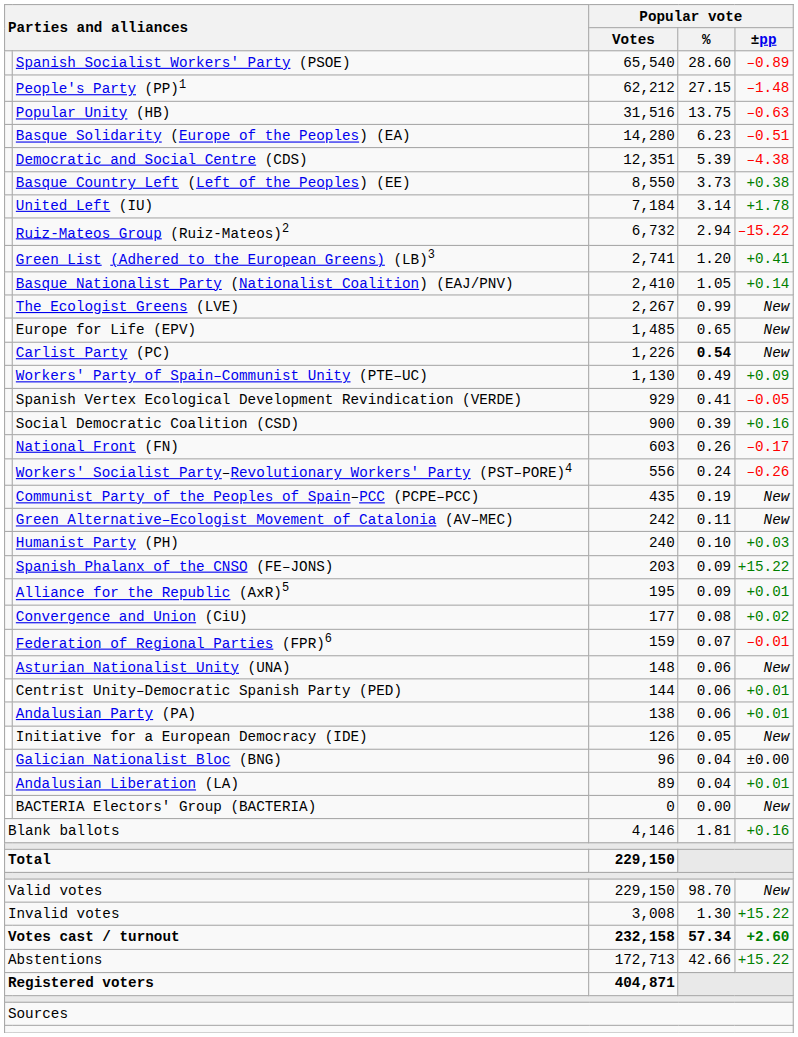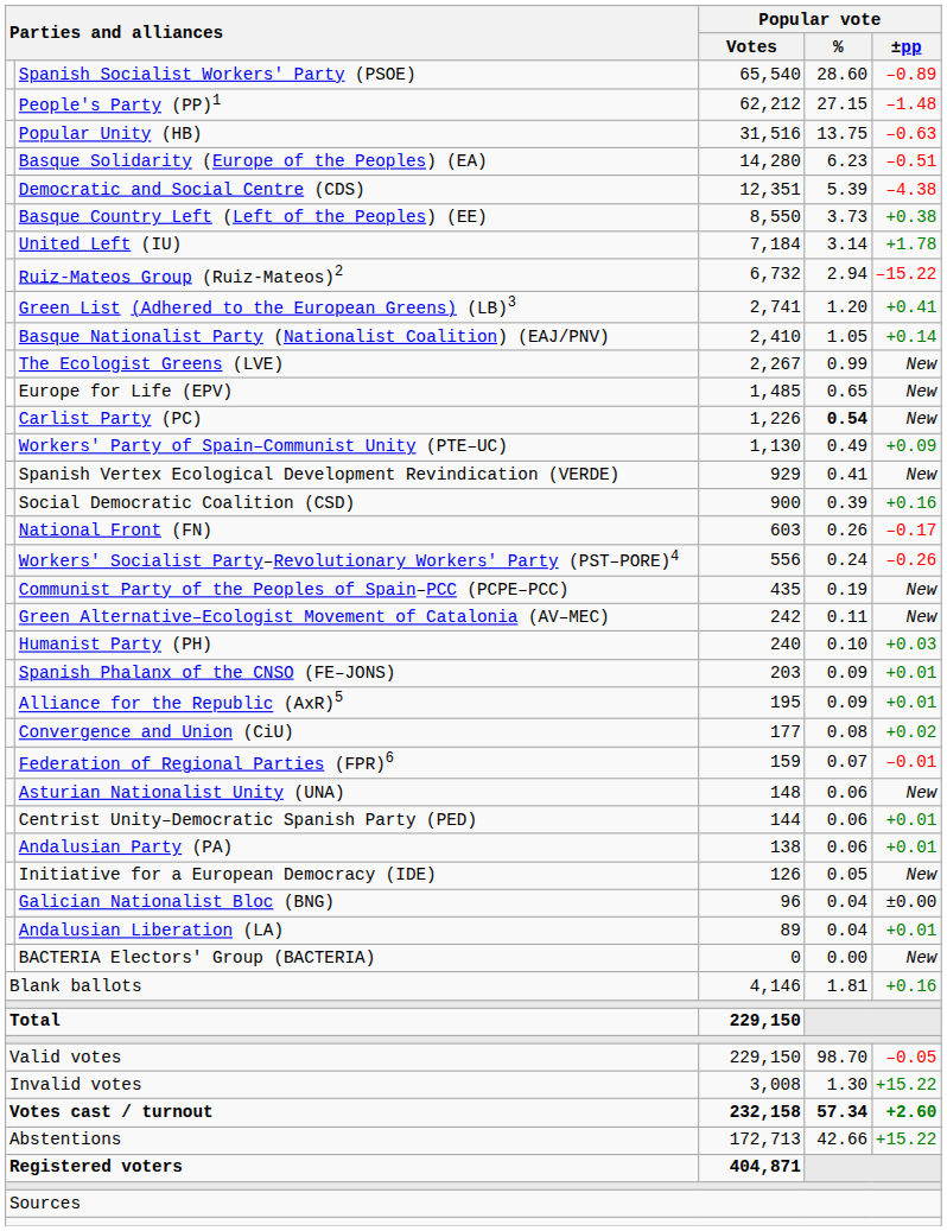Spanish Vertex Ecological Development Revindication (VERDE) | Popular vote / ±pp: –0.05 -> New
Spanish Phalanx of the CNSO (FE–JONS) | Popular vote / ±pp: +15.22 -> +0.01
Valid votes | Popular vote / ±pp: New -> –0.05
